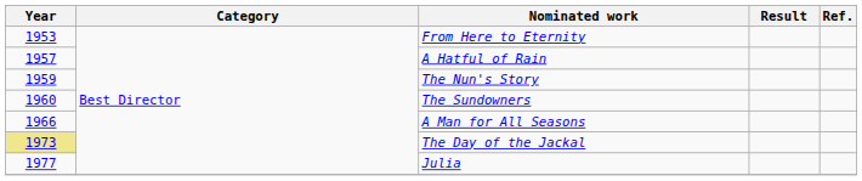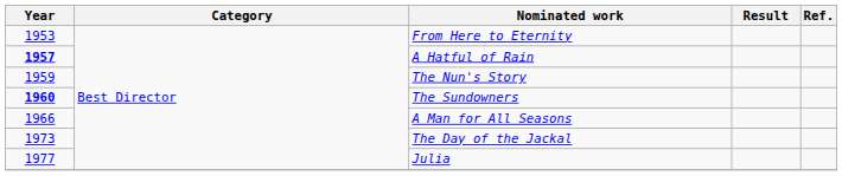A Hatful of Rain | Year: normal -> bold
The Sundowners | Year: normal -> bold
The Day of the Jackal | Year: khaki background -> no background
